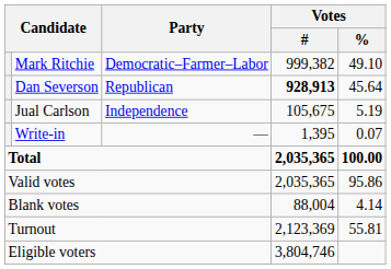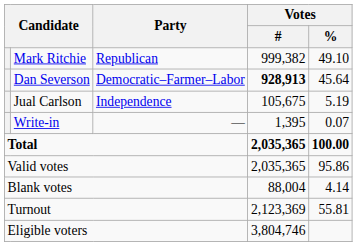Mark Ritchie | Party: Democratic–Farmer–Labor -> Republican
Dan Severson | Party: Republican -> Democratic–Farmer–Labor
